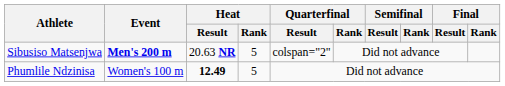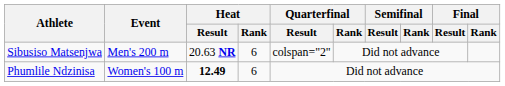Sibusiso Matsenjwa | Event: bold -> normal
Sibusiso Matsenjwa | Heat / Rank: 5 -> 6
Phumlile Ndzinisa | Heat / Rank: 5 -> 6
